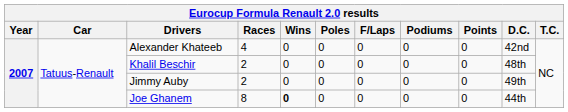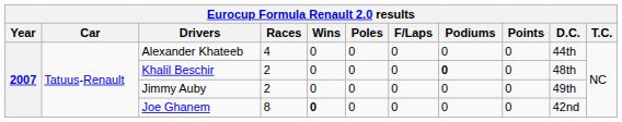Alexander Khateeb | D.C.: 42nd -> 44th
Khalil Beschir | Podiums: normal -> bold
Joe Ghanem | D.C.: 44th -> 42nd
